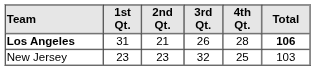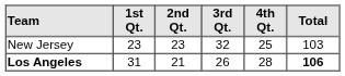rows swapped: Los Angeles <-> New Jersey
